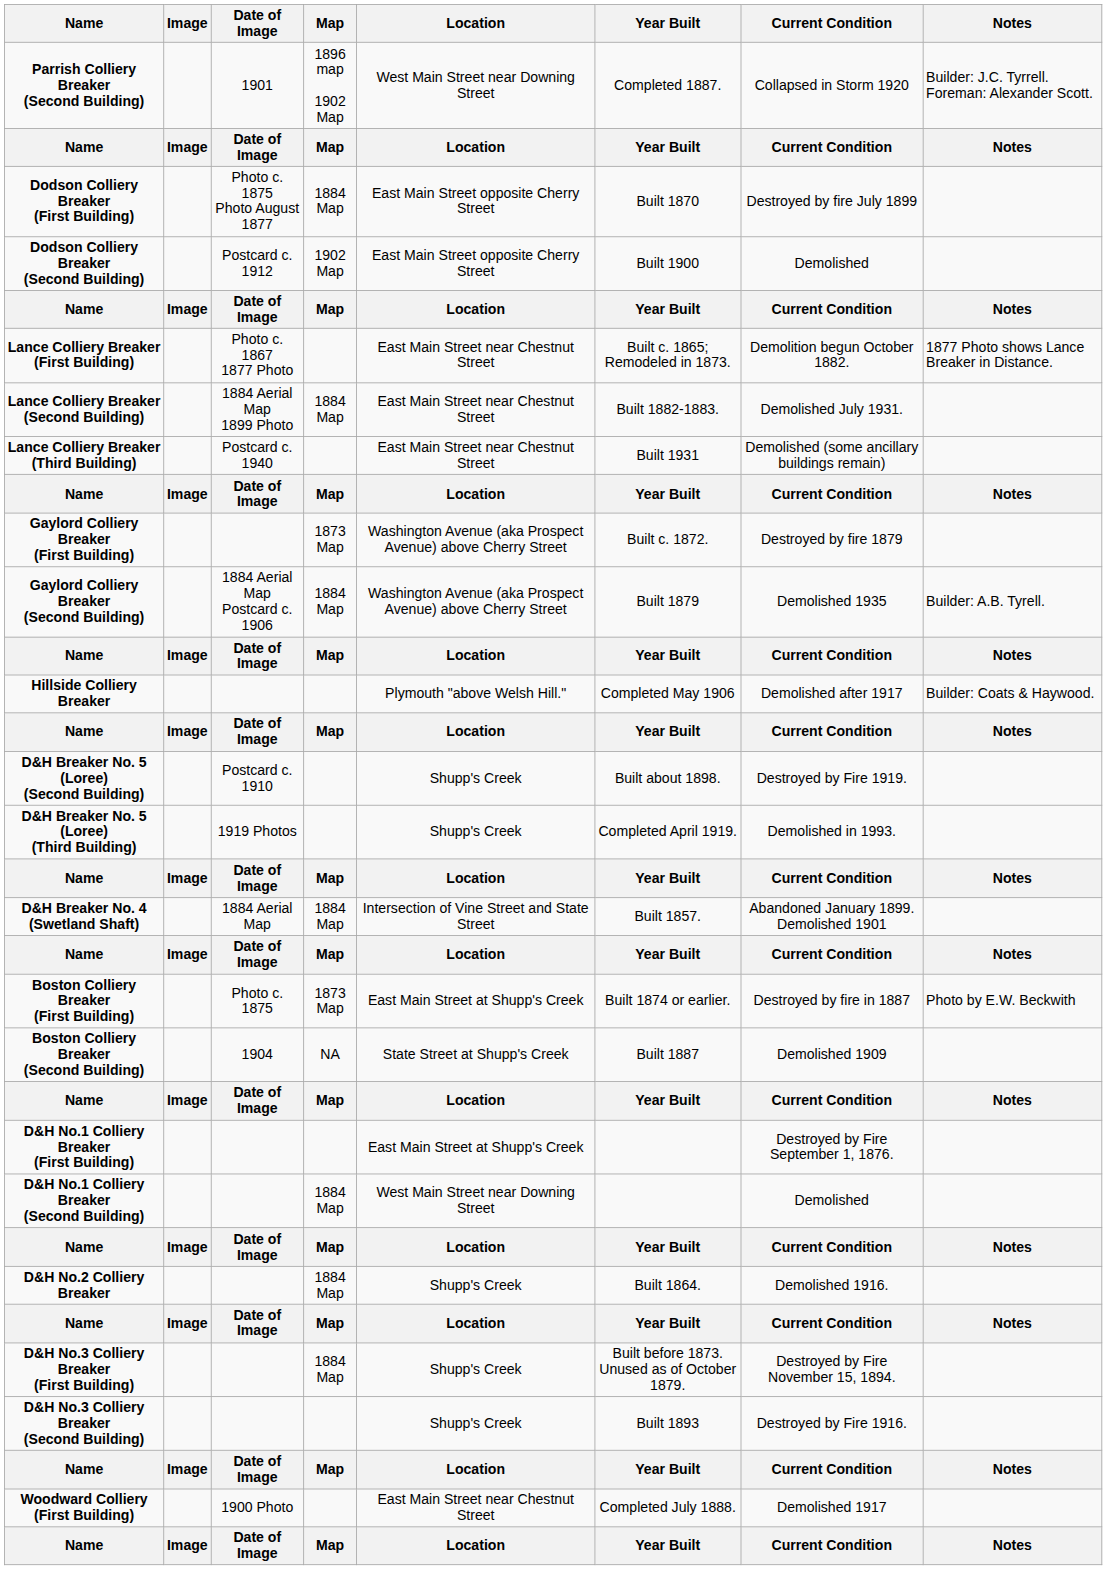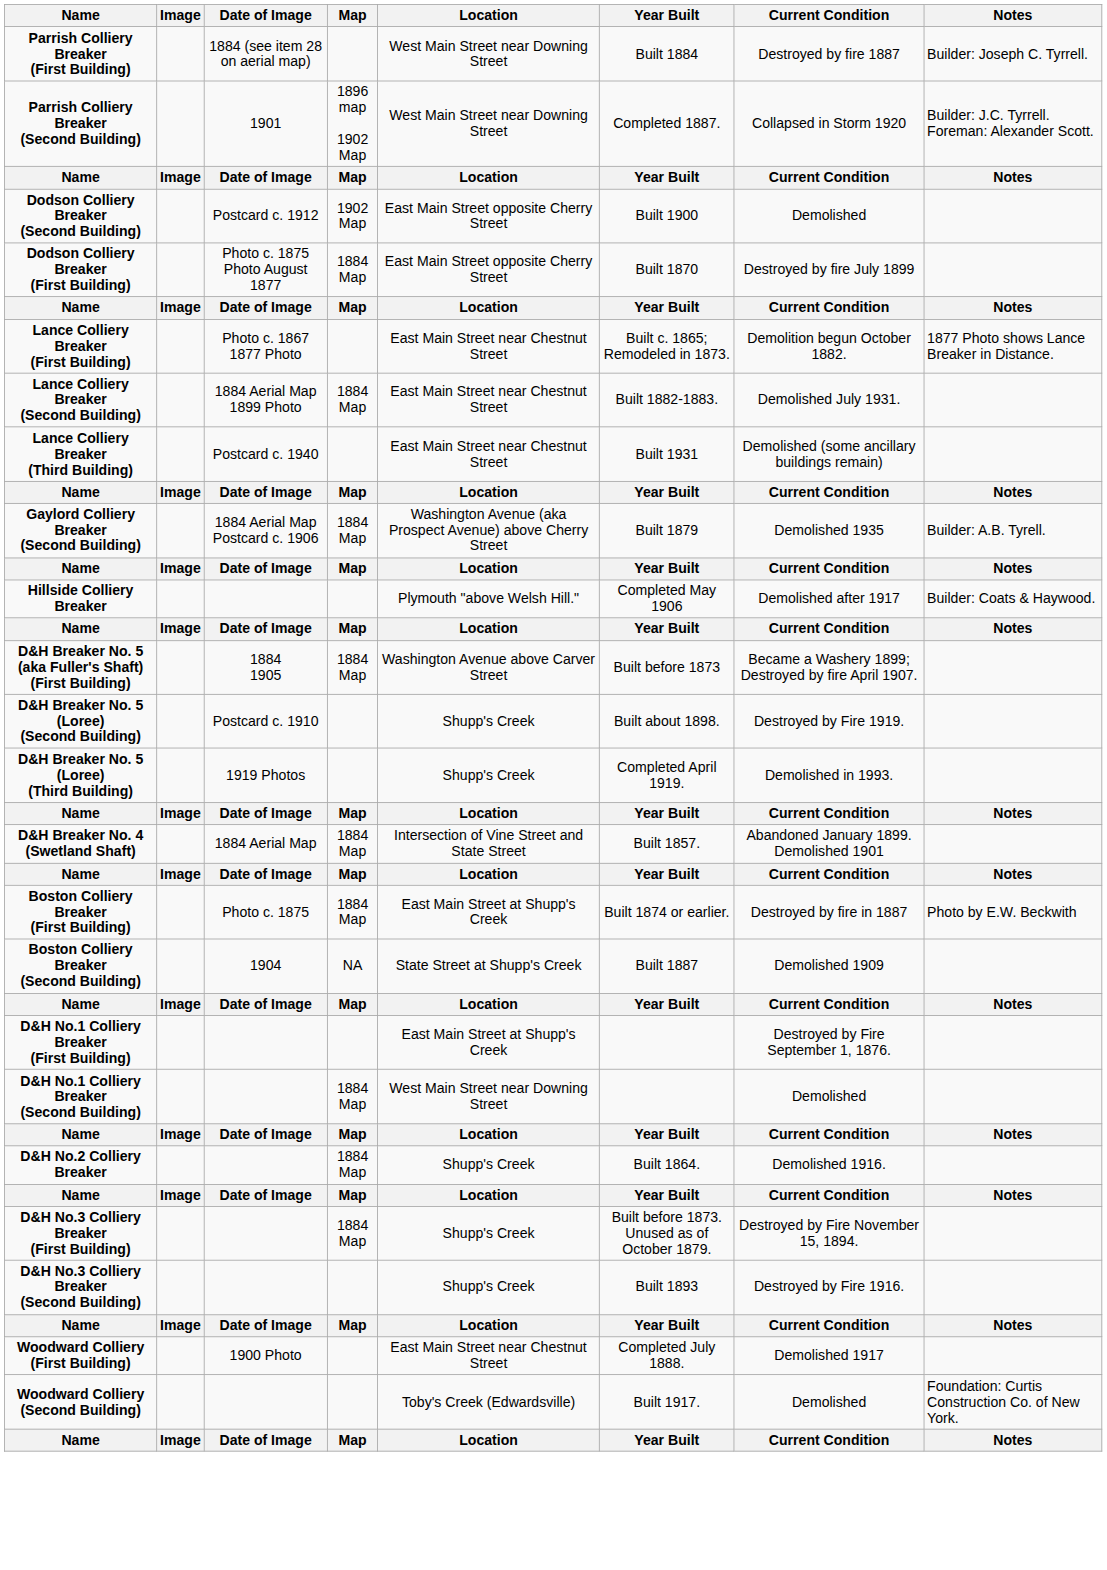+ row: Parrish Colliery Breaker (First Building) | 1884 (see item 28 on aerial map) | West Main Street near Downing Street | Built 1884 | Destroyed by fire 1887 | Builder: Joseph C. Tyrrell.
rows swapped: Dodson Colliery Breaker (First Building) <-> Dodson Colliery Breaker (Second Building)
- row: Gaylord Colliery Breaker (First Building) | 1873 Map | Washington Avenue (aka Prospect Avenue) above Cherry Street | Built c. 1872. | Destroyed by fire 1879
+ row: D&H Breaker No. 5 (aka Fuller's Shaft) (First Building) | 1884 1905 | 1884 Map | Washington Avenue above Carver Street | Built before 1873 | Became a Washery 1899; Destroyed by fire April 1907.
Boston Colliery Breaker (First Building) | Map: 1873 Map -> 1884 Map
+ row: Woodward Colliery (Second Building) | Toby's Creek (Edwardsville) | Built 1917. | Demolished | Foundation: Curtis Construction Co. of New York.
